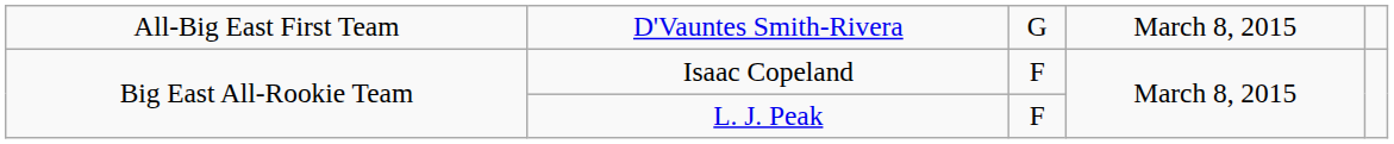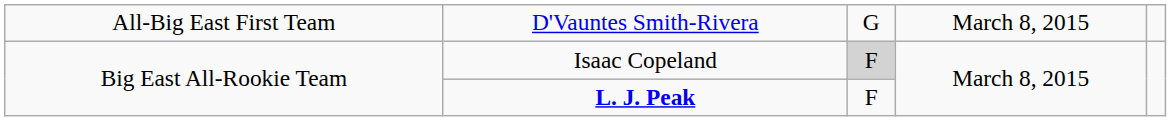row 2 | column 3: no background -> lightgrey background
row 3 | column 2: normal -> bold
